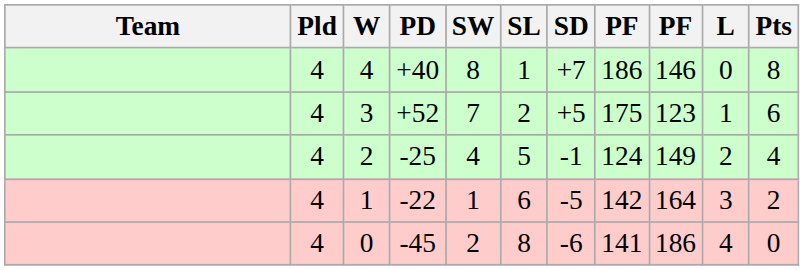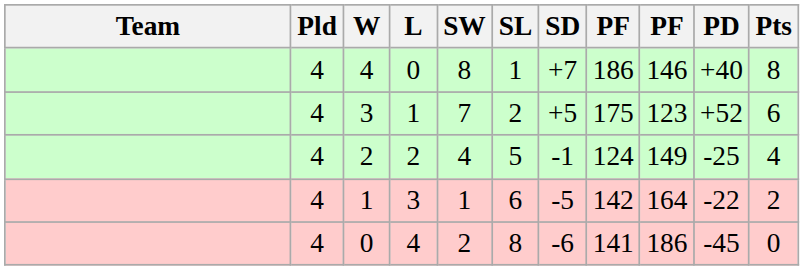columns swapped: L <-> PD
